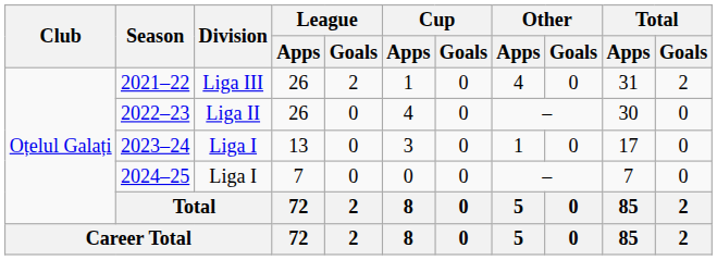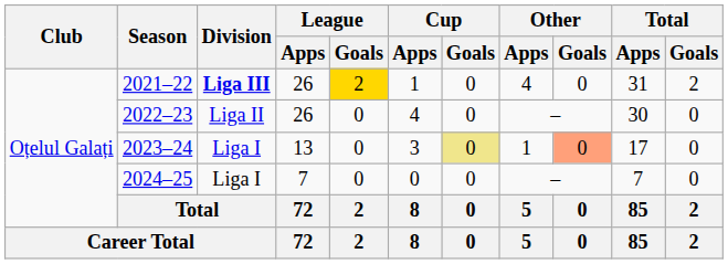2021–22 | Division: normal -> bold
2021–22 | League / Goals: no background -> gold background
2023–24 | Cup / Goals: no background -> khaki background
2023–24 | Other / Goals: no background -> lightsalmon background
